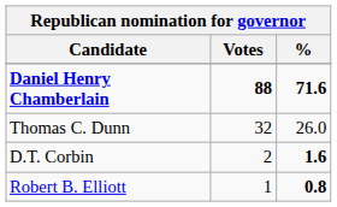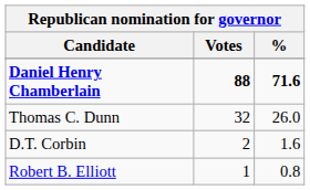D.T. Corbin | %: bold -> normal
Robert B. Elliott | %: bold -> normal
